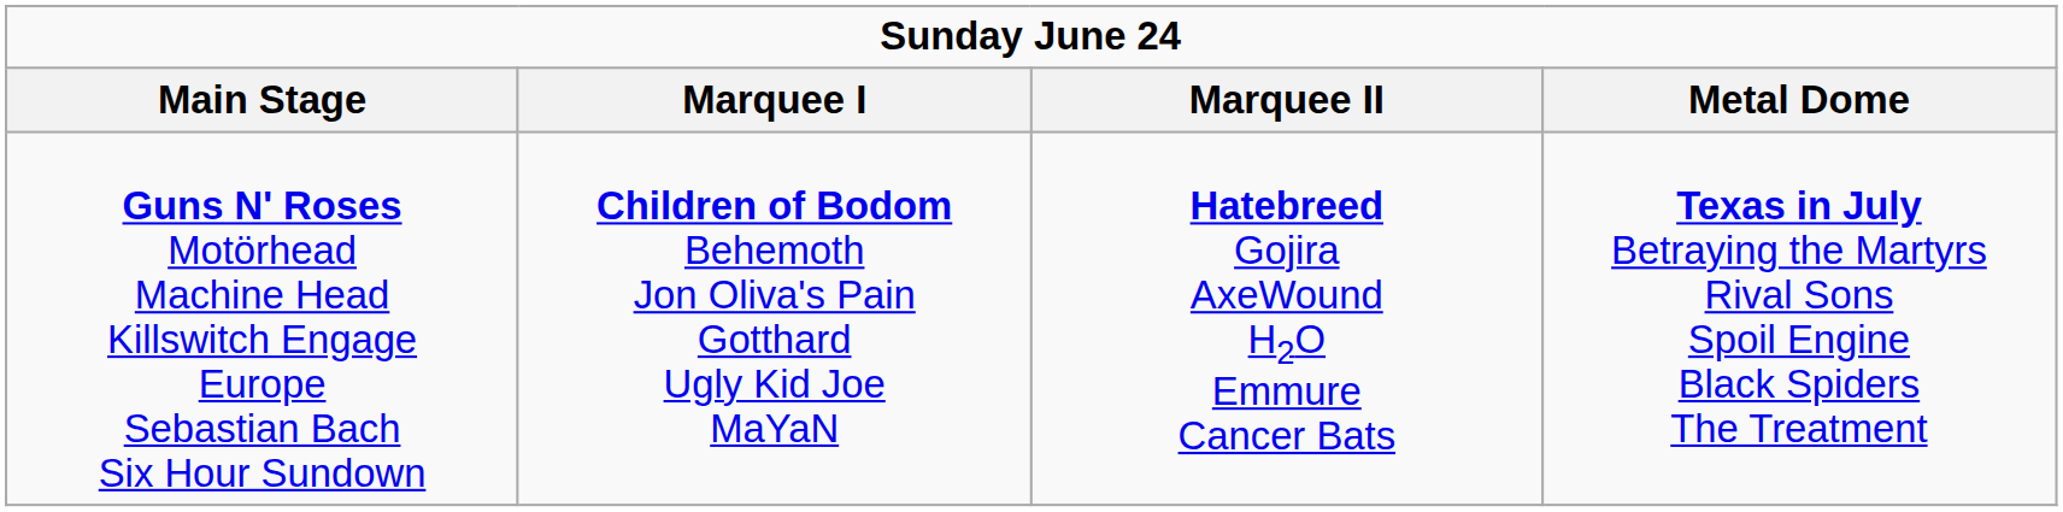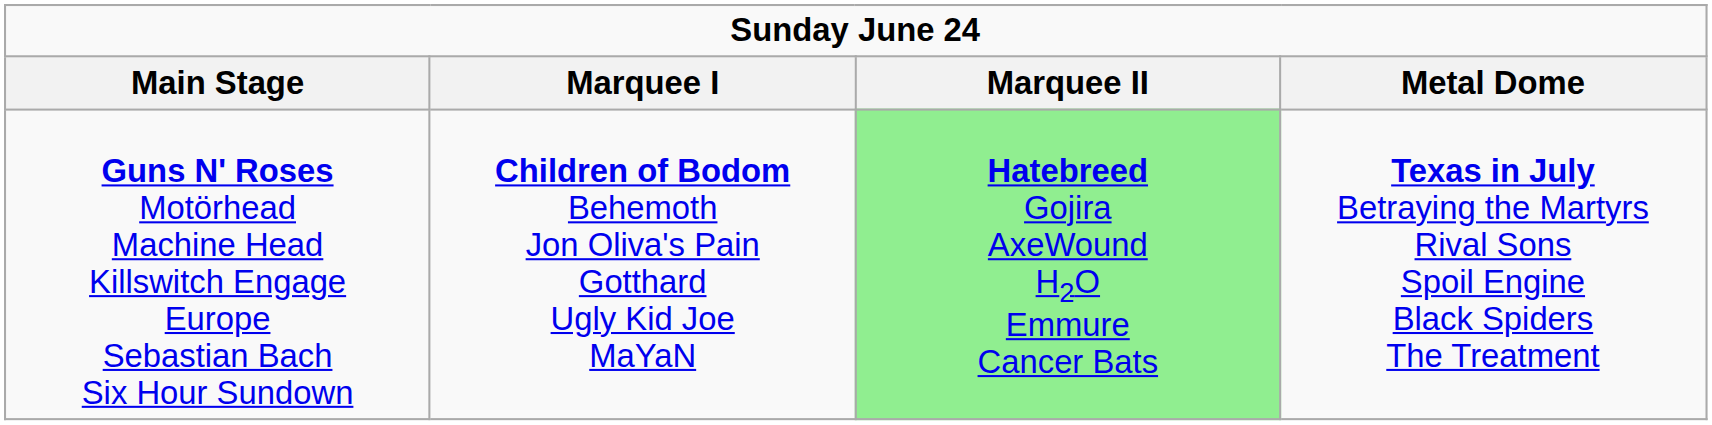row 3 | Marquee II: no background -> lightgreen background
